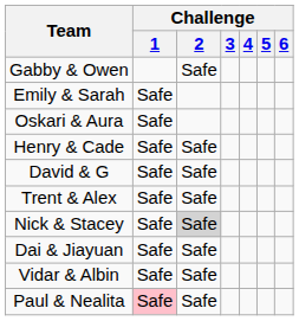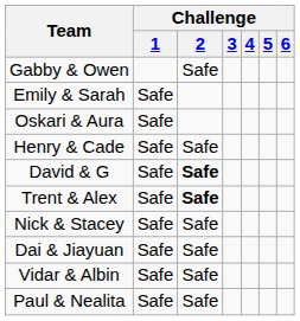David & G | Challenge / 2: normal -> bold
Trent & Alex | Challenge / 2: normal -> bold
Nick & Stacey | Challenge / 2: lightgrey background -> no background
Paul & Nealita | Challenge / 1: pink background -> no background
